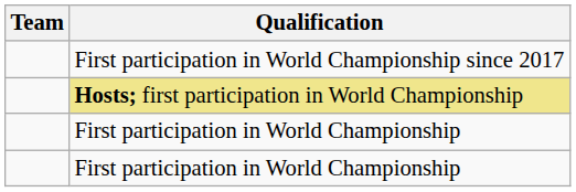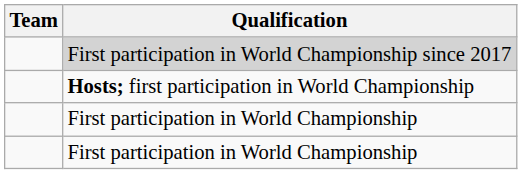row 2 | Qualification: no background -> lightgrey background
row 3 | Qualification: khaki background -> no background
